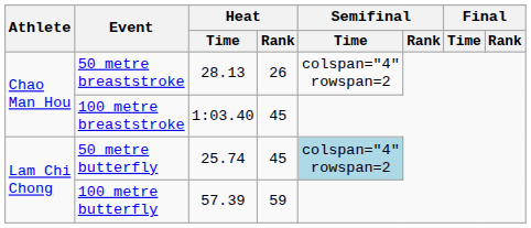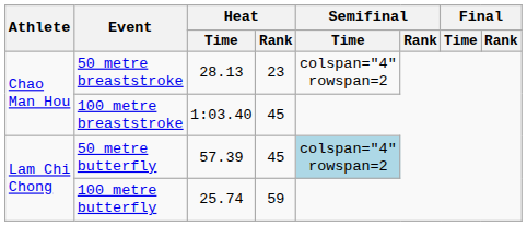50 metre breaststroke | Heat / Rank: 26 -> 23
50 metre butterfly | Heat / Time: 25.74 -> 57.39
100 metre butterfly | Heat / Time: 57.39 -> 25.74
